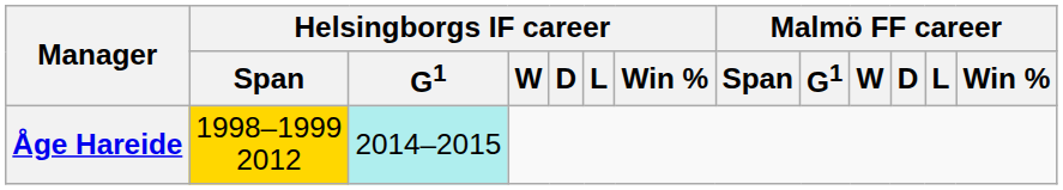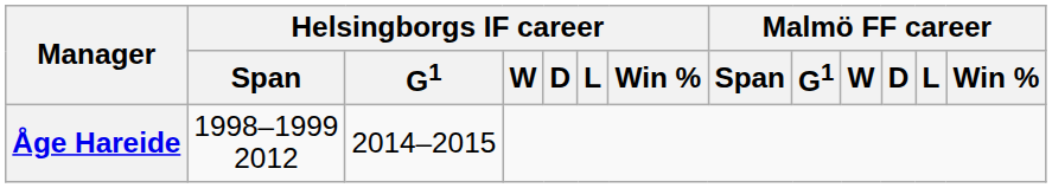Åge Hareide | Helsingborgs IF career / Span: gold background -> no background
Åge Hareide | Helsingborgs IF career / G1: paleturquoise background -> no background
